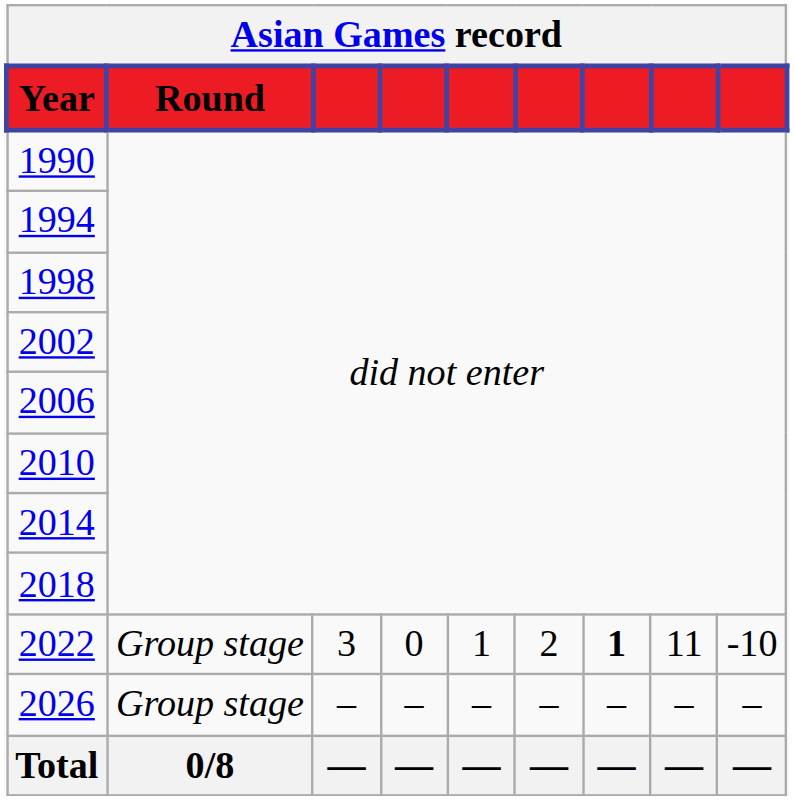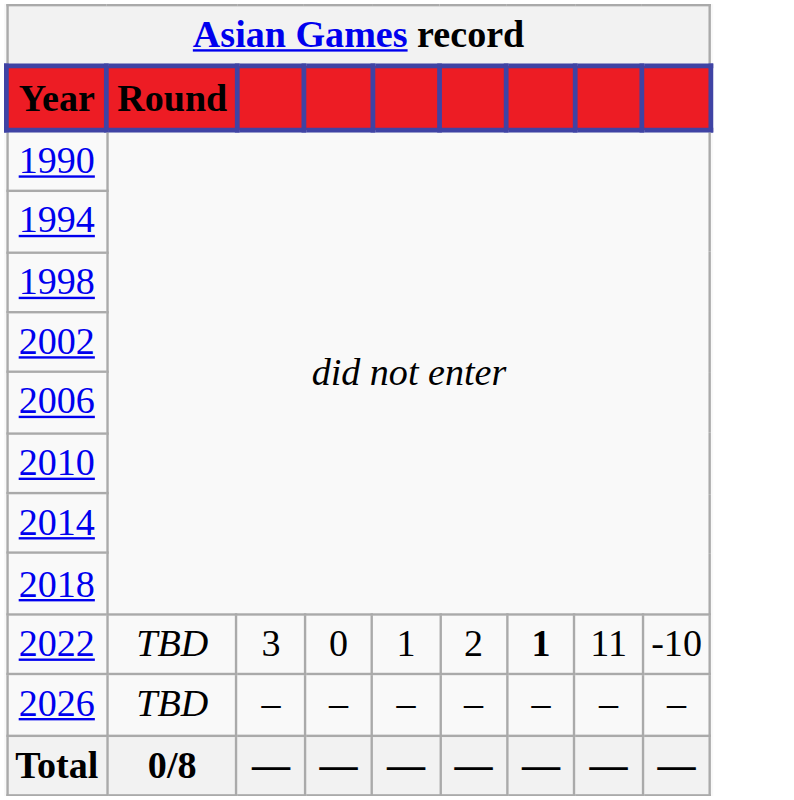2022 | Round: Group stage -> TBD
2026 | Round: Group stage -> TBD
